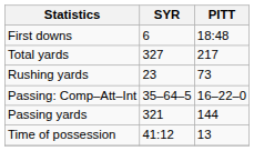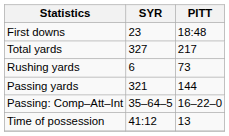First downs | SYR: 6 -> 23
Rushing yards | SYR: 23 -> 6
rows swapped: Passing yards <-> Passing: Comp–Att–Int
